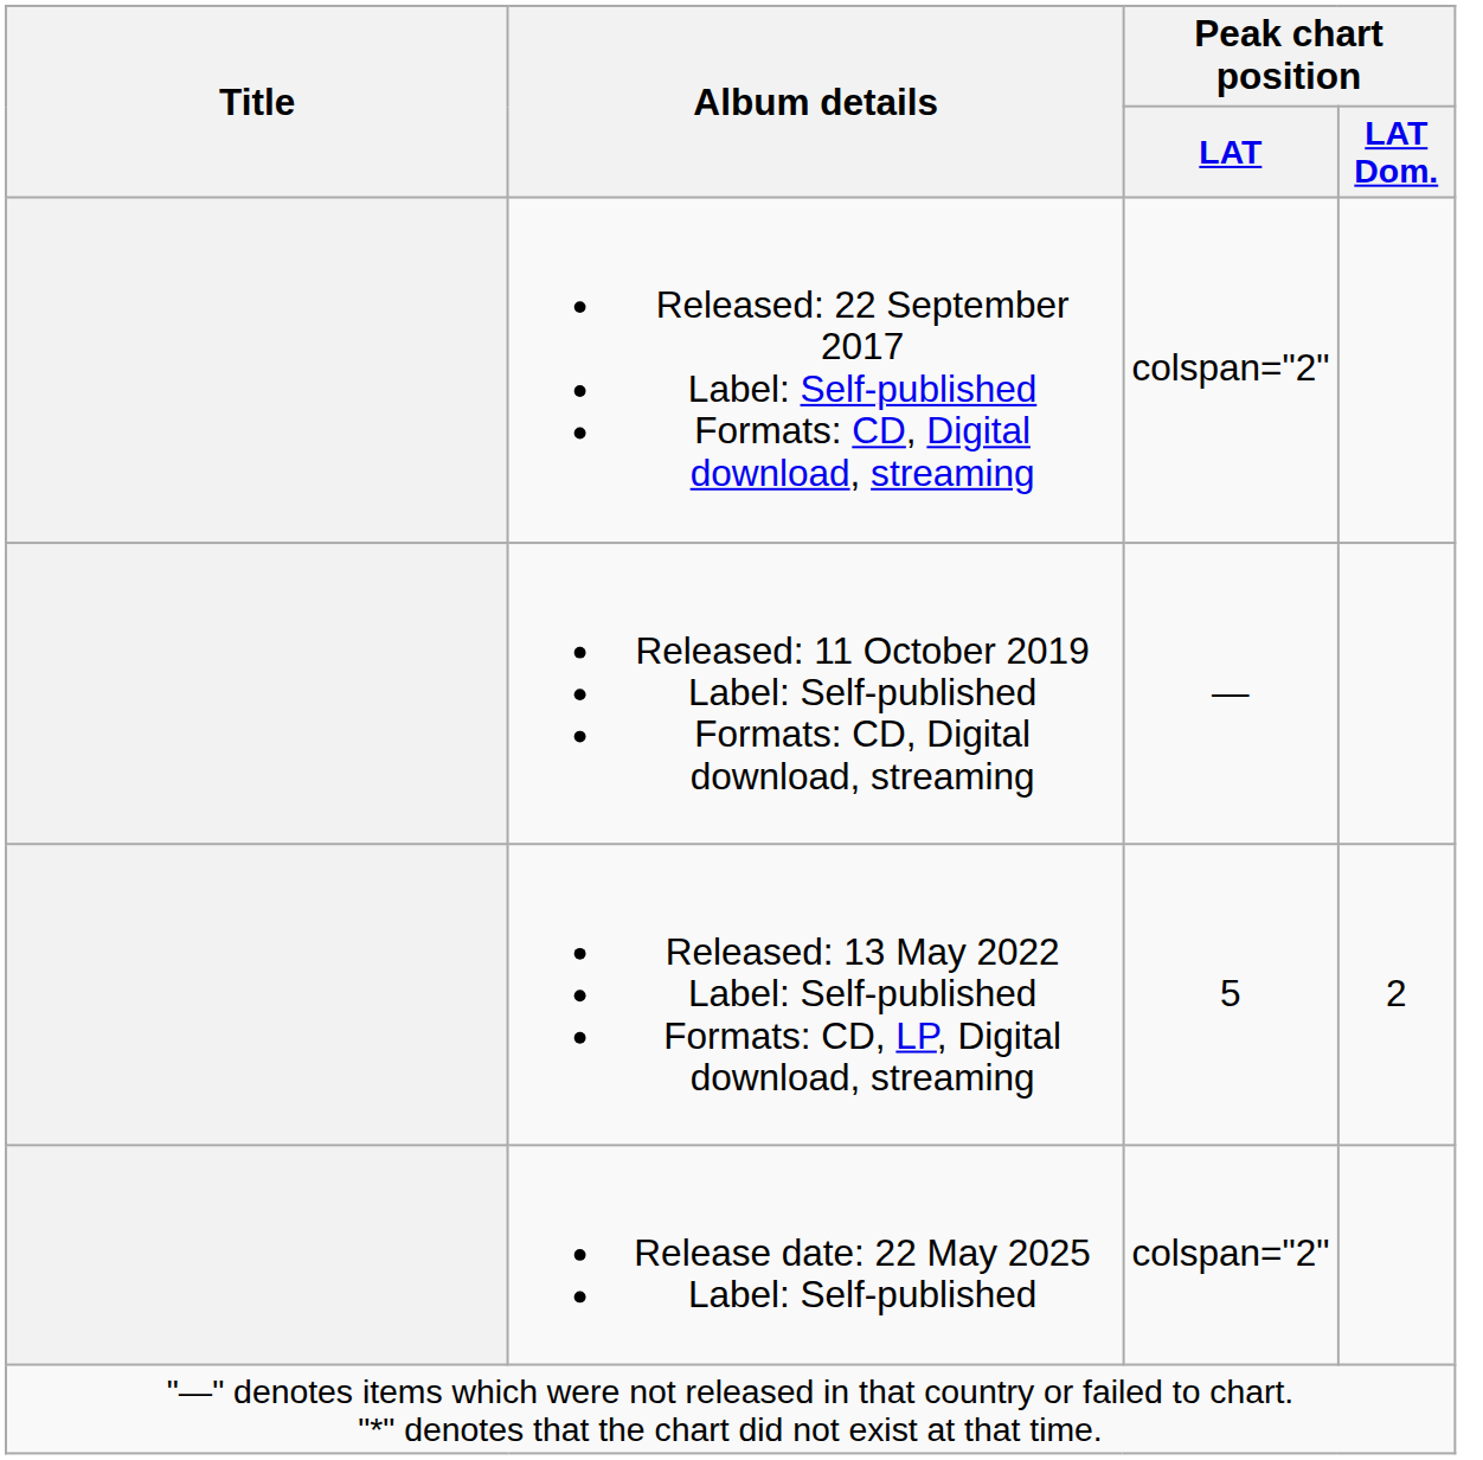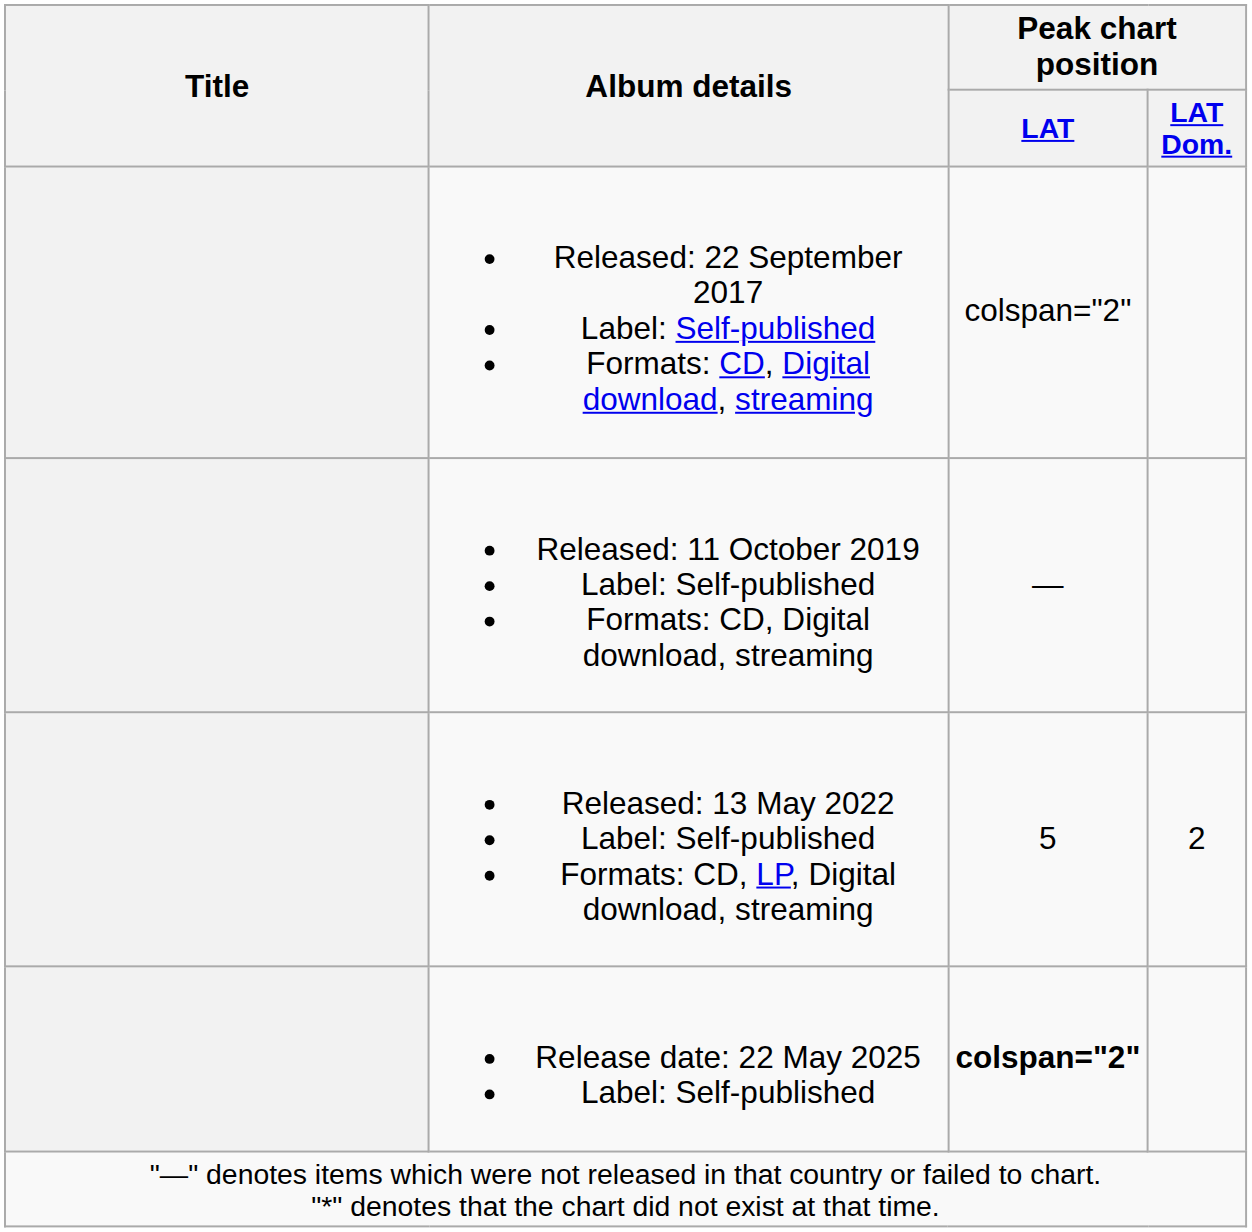Release date: 22 May 2025 Label: Self-published | Peak chart position / LAT: normal -> bold
